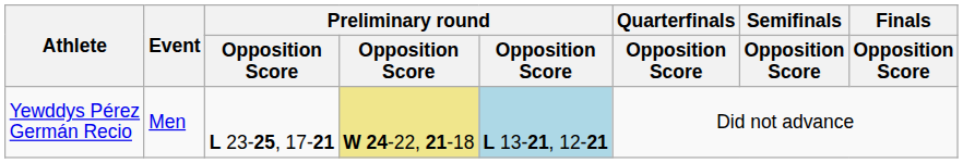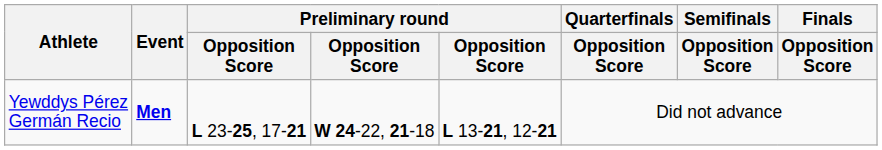Yewddys Pérez Germán Recio | Event: normal -> bold
Yewddys Pérez Germán Recio | column 4: khaki background -> no background
Yewddys Pérez Germán Recio | column 5: lightblue background -> no background
